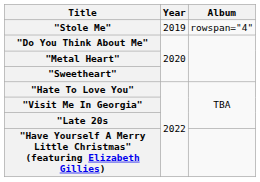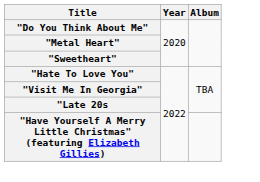- row: "Stole Me" | 2019 | rowspan="4"
